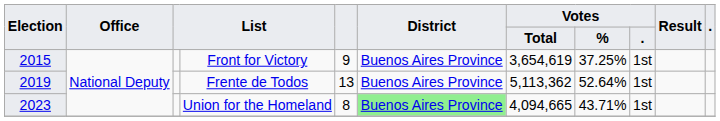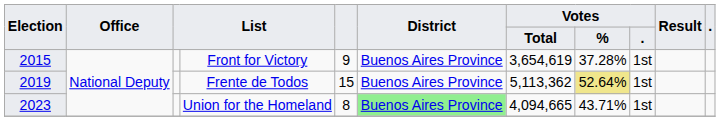Front for Victory | Votes / %: 37.25% -> 37.28%
Frente de Todos | column 5: 13 -> 15
Frente de Todos | Votes / %: no background -> khaki background
